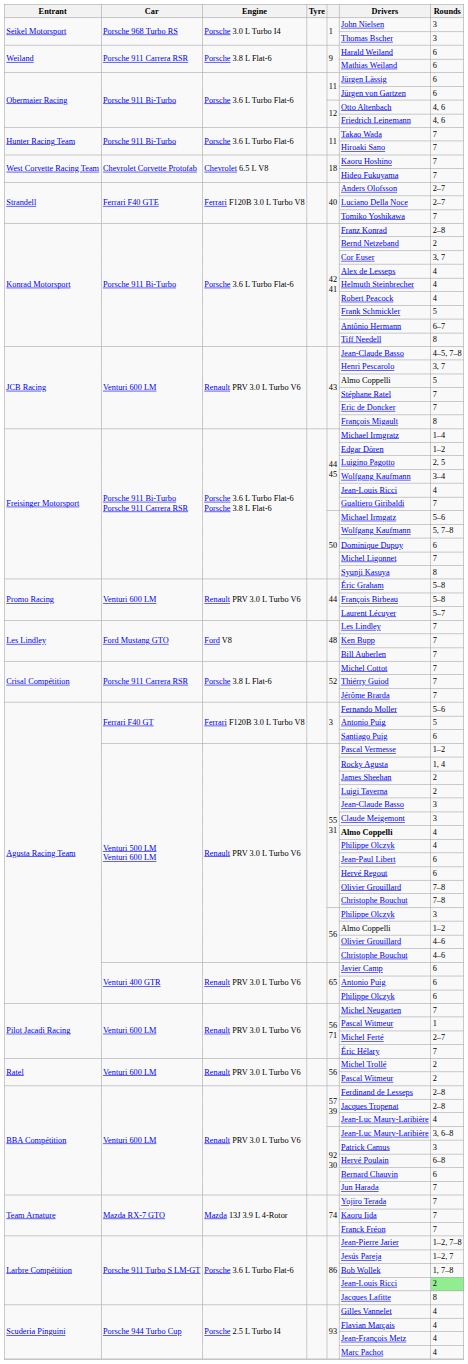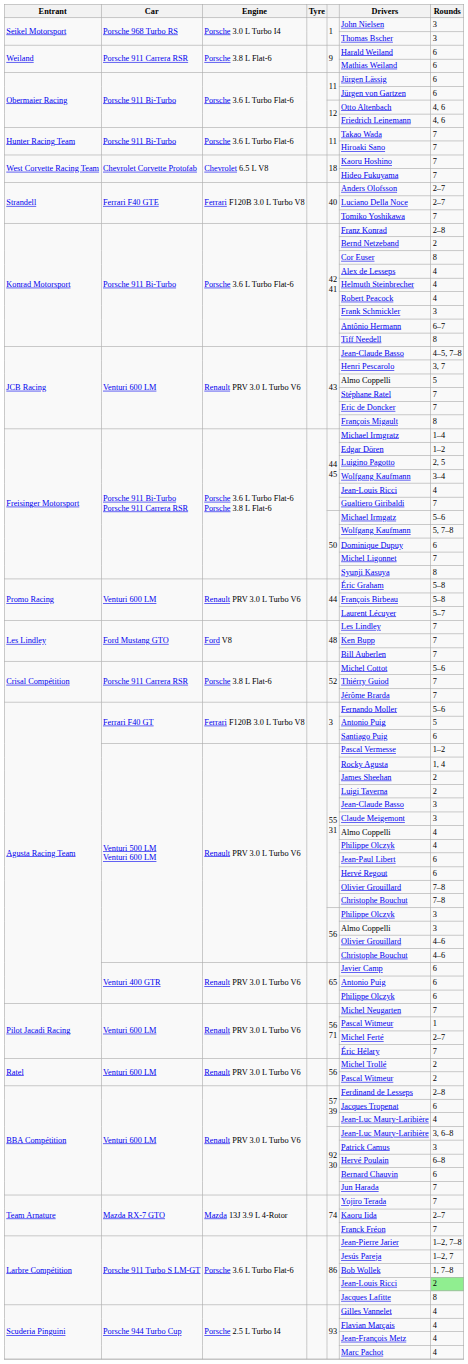row 19 | Rounds: 3, 7 -> 8
row 23 | Rounds: 5 -> 3
row 49 | Rounds: 7 -> 5–6
row 61 | Drivers: bold -> normal
row 68 | Rounds: 1–2 -> 3
row 81 | Rounds: 2–8 -> 6
row 89 | Rounds: 7 -> 2–7
